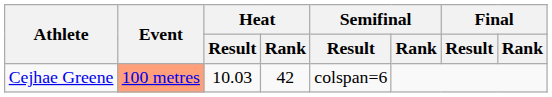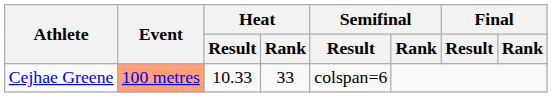Cejhae Greene | Heat / Result: 10.03 -> 10.33
Cejhae Greene | Heat / Rank: 42 -> 33
